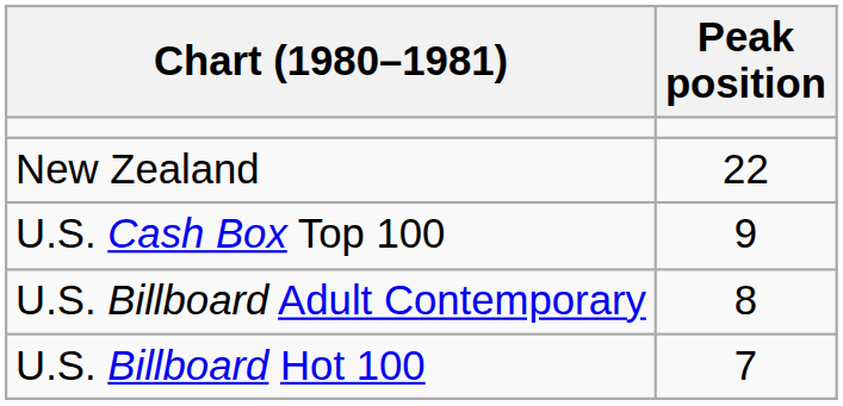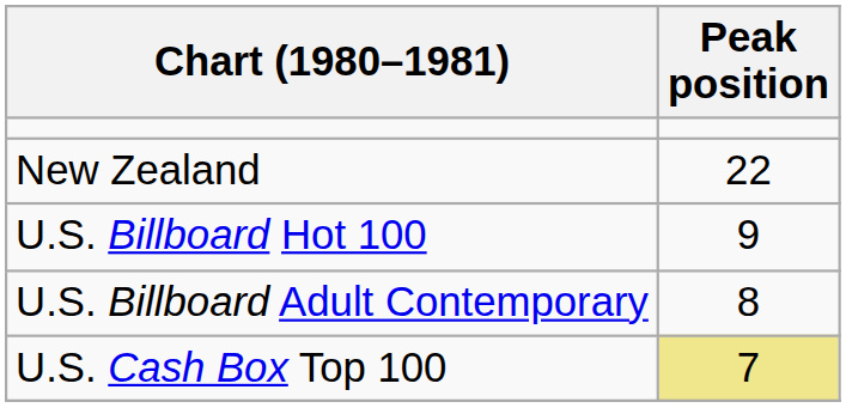row 4 | Chart (1980–1981): U.S. Cash Box Top 100 -> U.S. Billboard Hot 100
row 6 | Chart (1980–1981): U.S. Billboard Hot 100 -> U.S. Cash Box Top 100
row 6 | Peak position: no background -> khaki background
